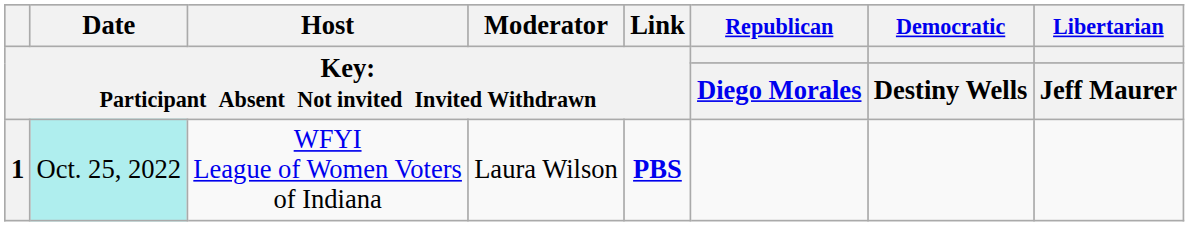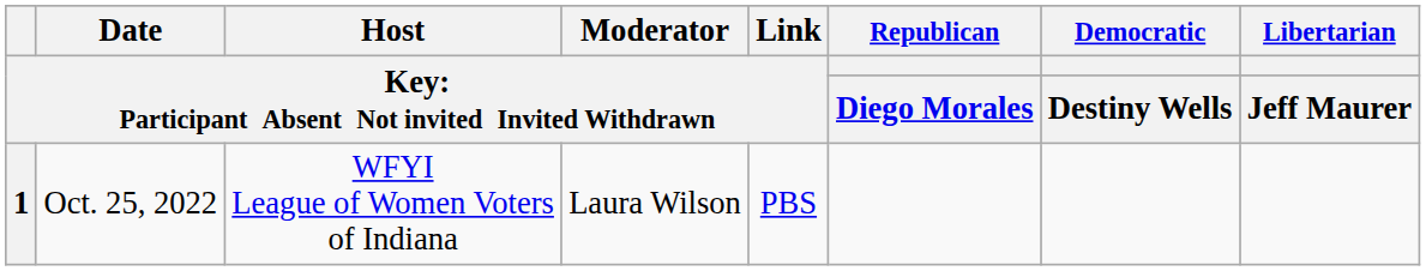1 | column 2: paleturquoise background -> no background
1 | column 5: bold -> normal
